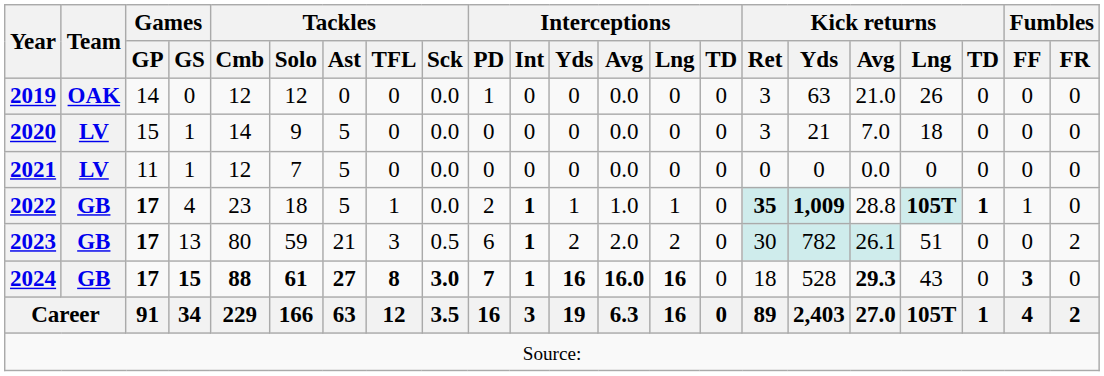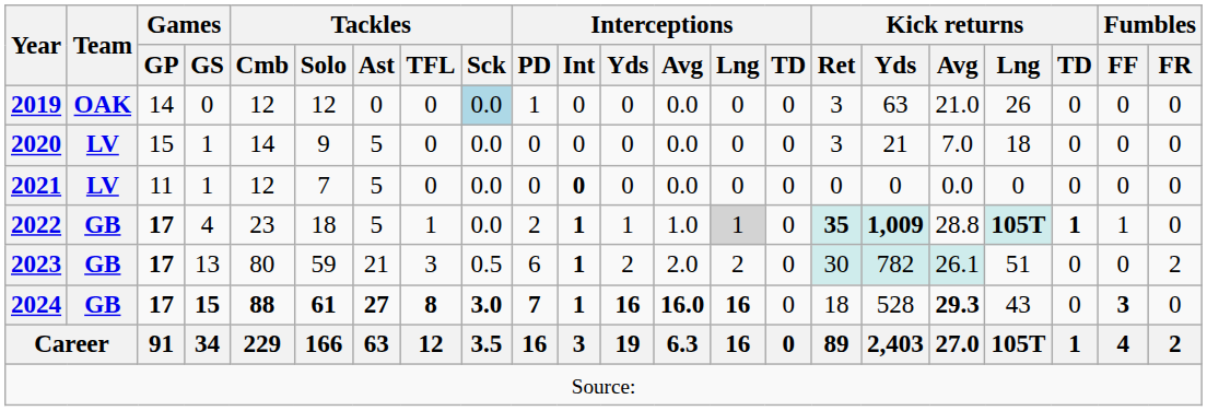2019 | Tackles / Sck: no background -> lightblue background
2021 | Interceptions / Int: normal -> bold
2022 | Interceptions / Lng: no background -> lightgrey background
